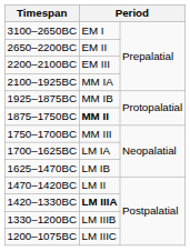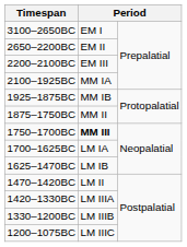1875–1750BC | column 2: bold -> normal
1750–1700BC | column 2: normal -> bold
1420–1330BC | column 2: bold -> normal
